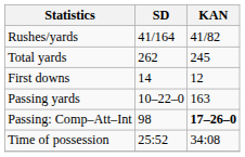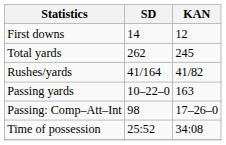rows swapped: First downs <-> Rushes/yards
Passing: Comp–Att–Int | KAN: bold -> normal
